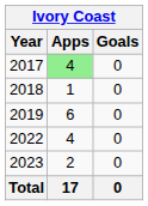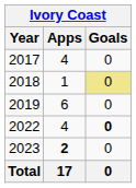2017 | Apps: lightgreen background -> no background
2018 | Goals: no background -> khaki background
2022 | Goals: normal -> bold
2023 | Apps: normal -> bold
